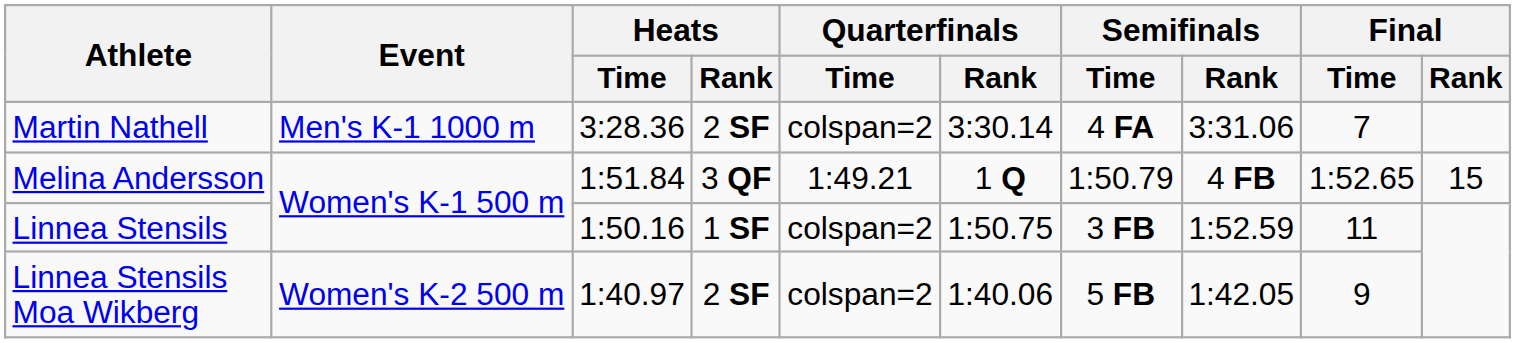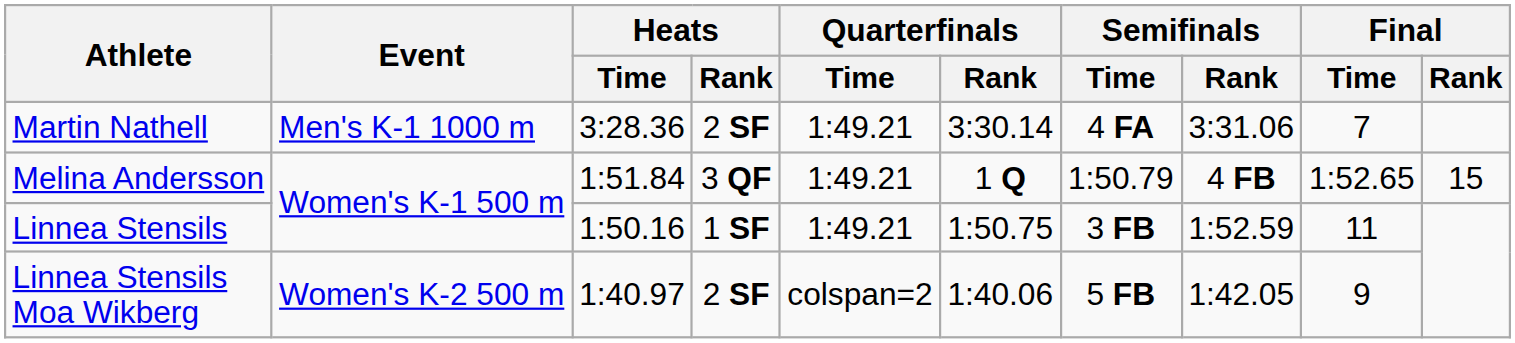Martin Nathell | Quarterfinals / Time: colspan=2 -> 1:49.21
Linnea Stensils | Quarterfinals / Time: colspan=2 -> 1:49.21
